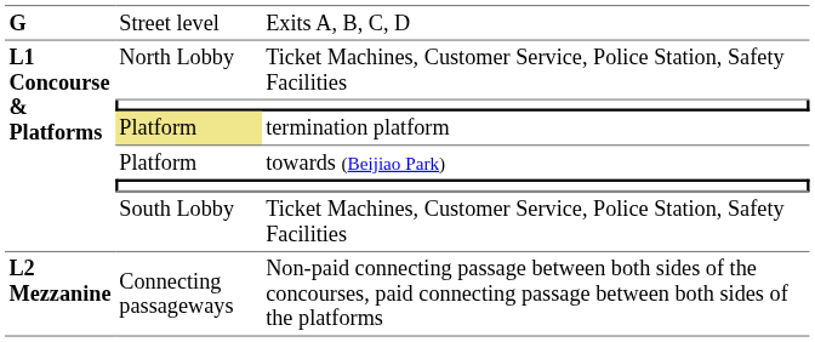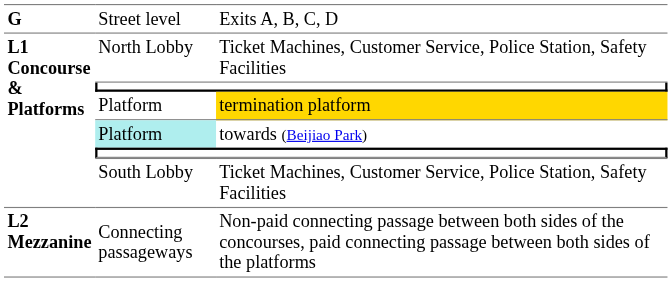Platform / termination platform | column 2: khaki background -> no background
Platform / termination platform | column 3: no background -> gold background
Platform / towards (Beijiao Park) | column 2: no background -> paleturquoise background
